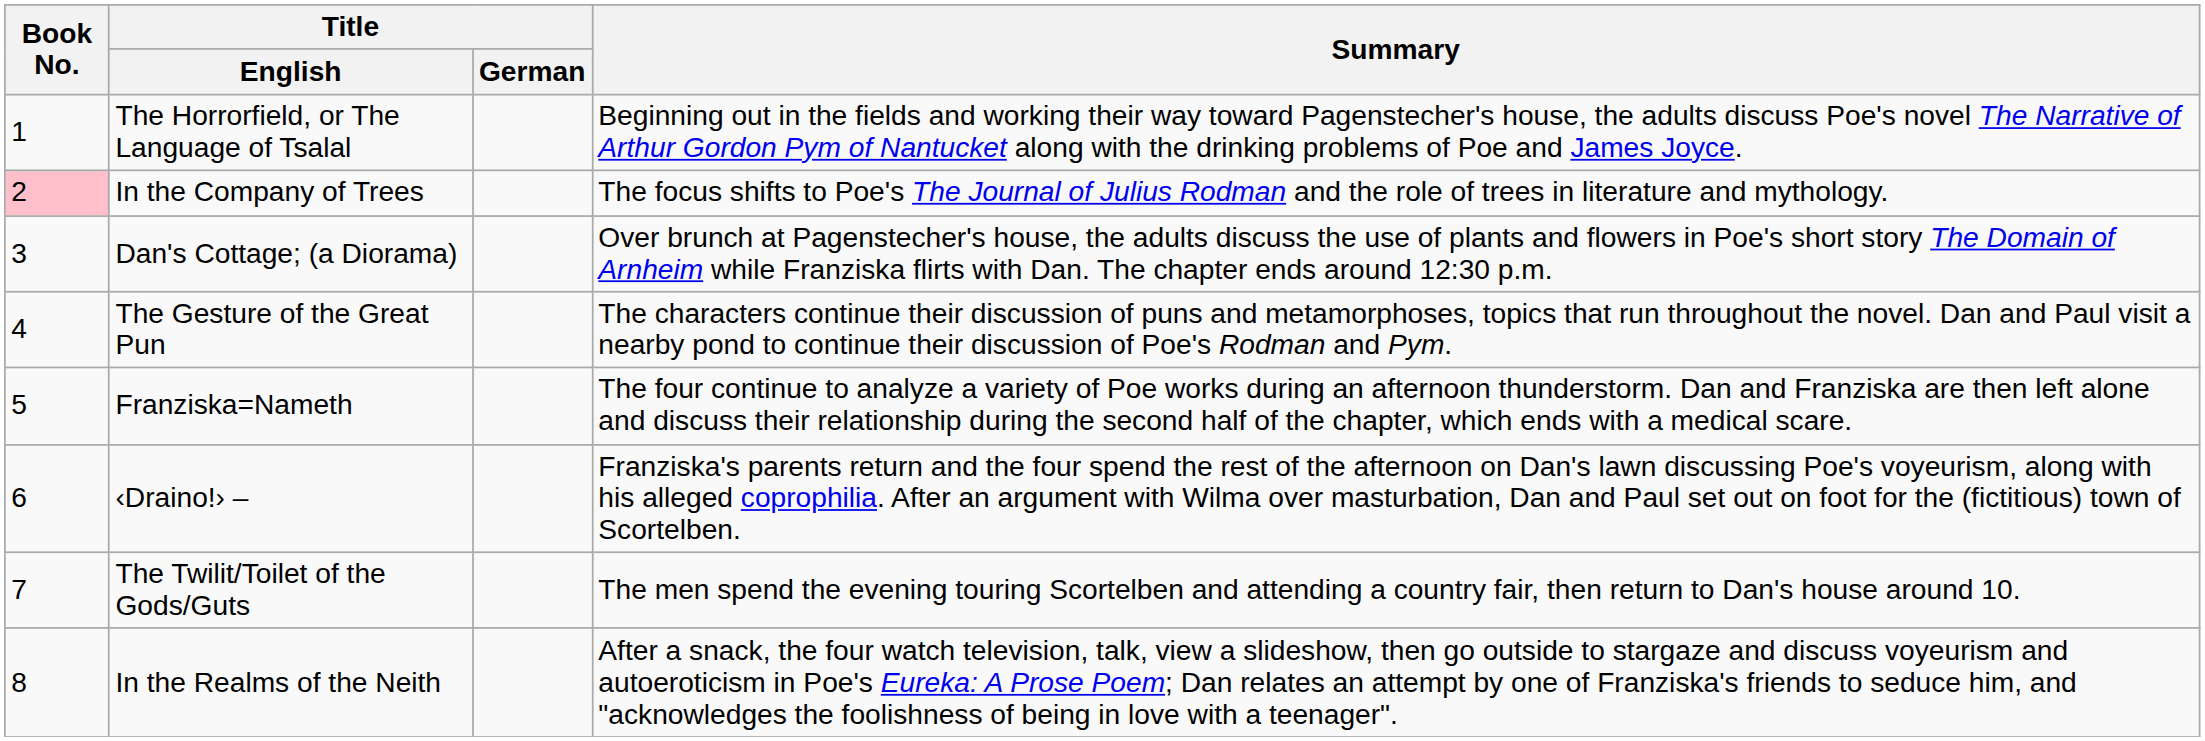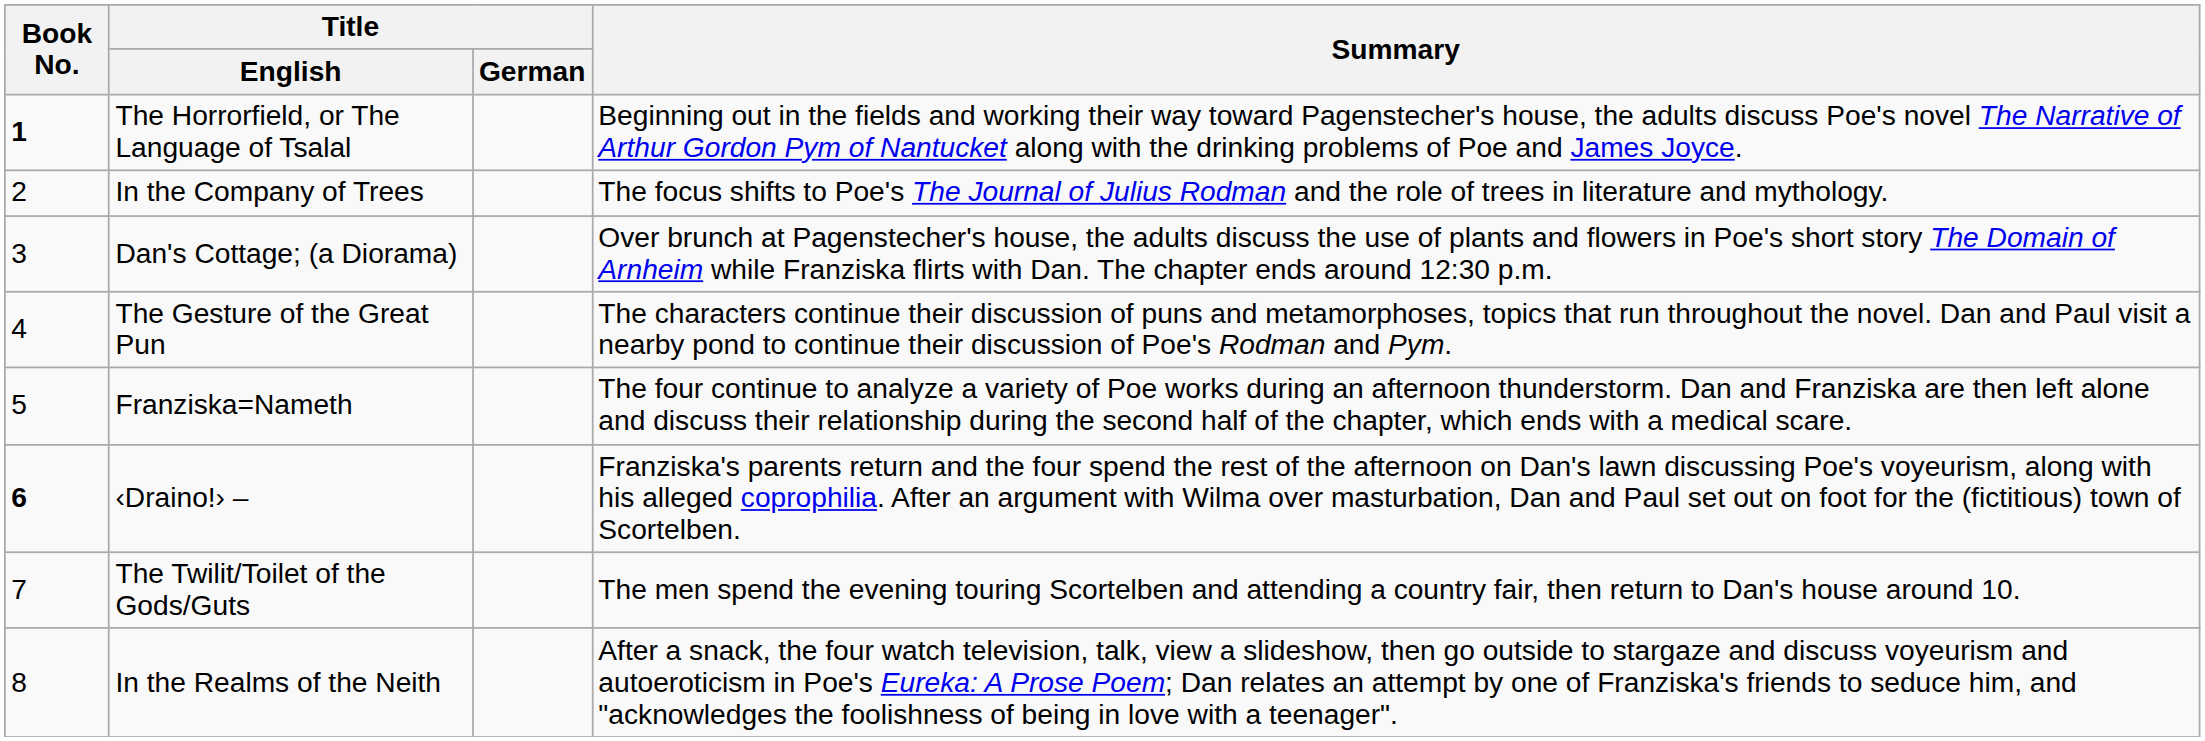The Horrorfield, or The Language of Tsalal | Book No.: normal -> bold
In the Company of Trees | Book No.: pink background -> no background
‹Draino!› – | Book No.: normal -> bold
